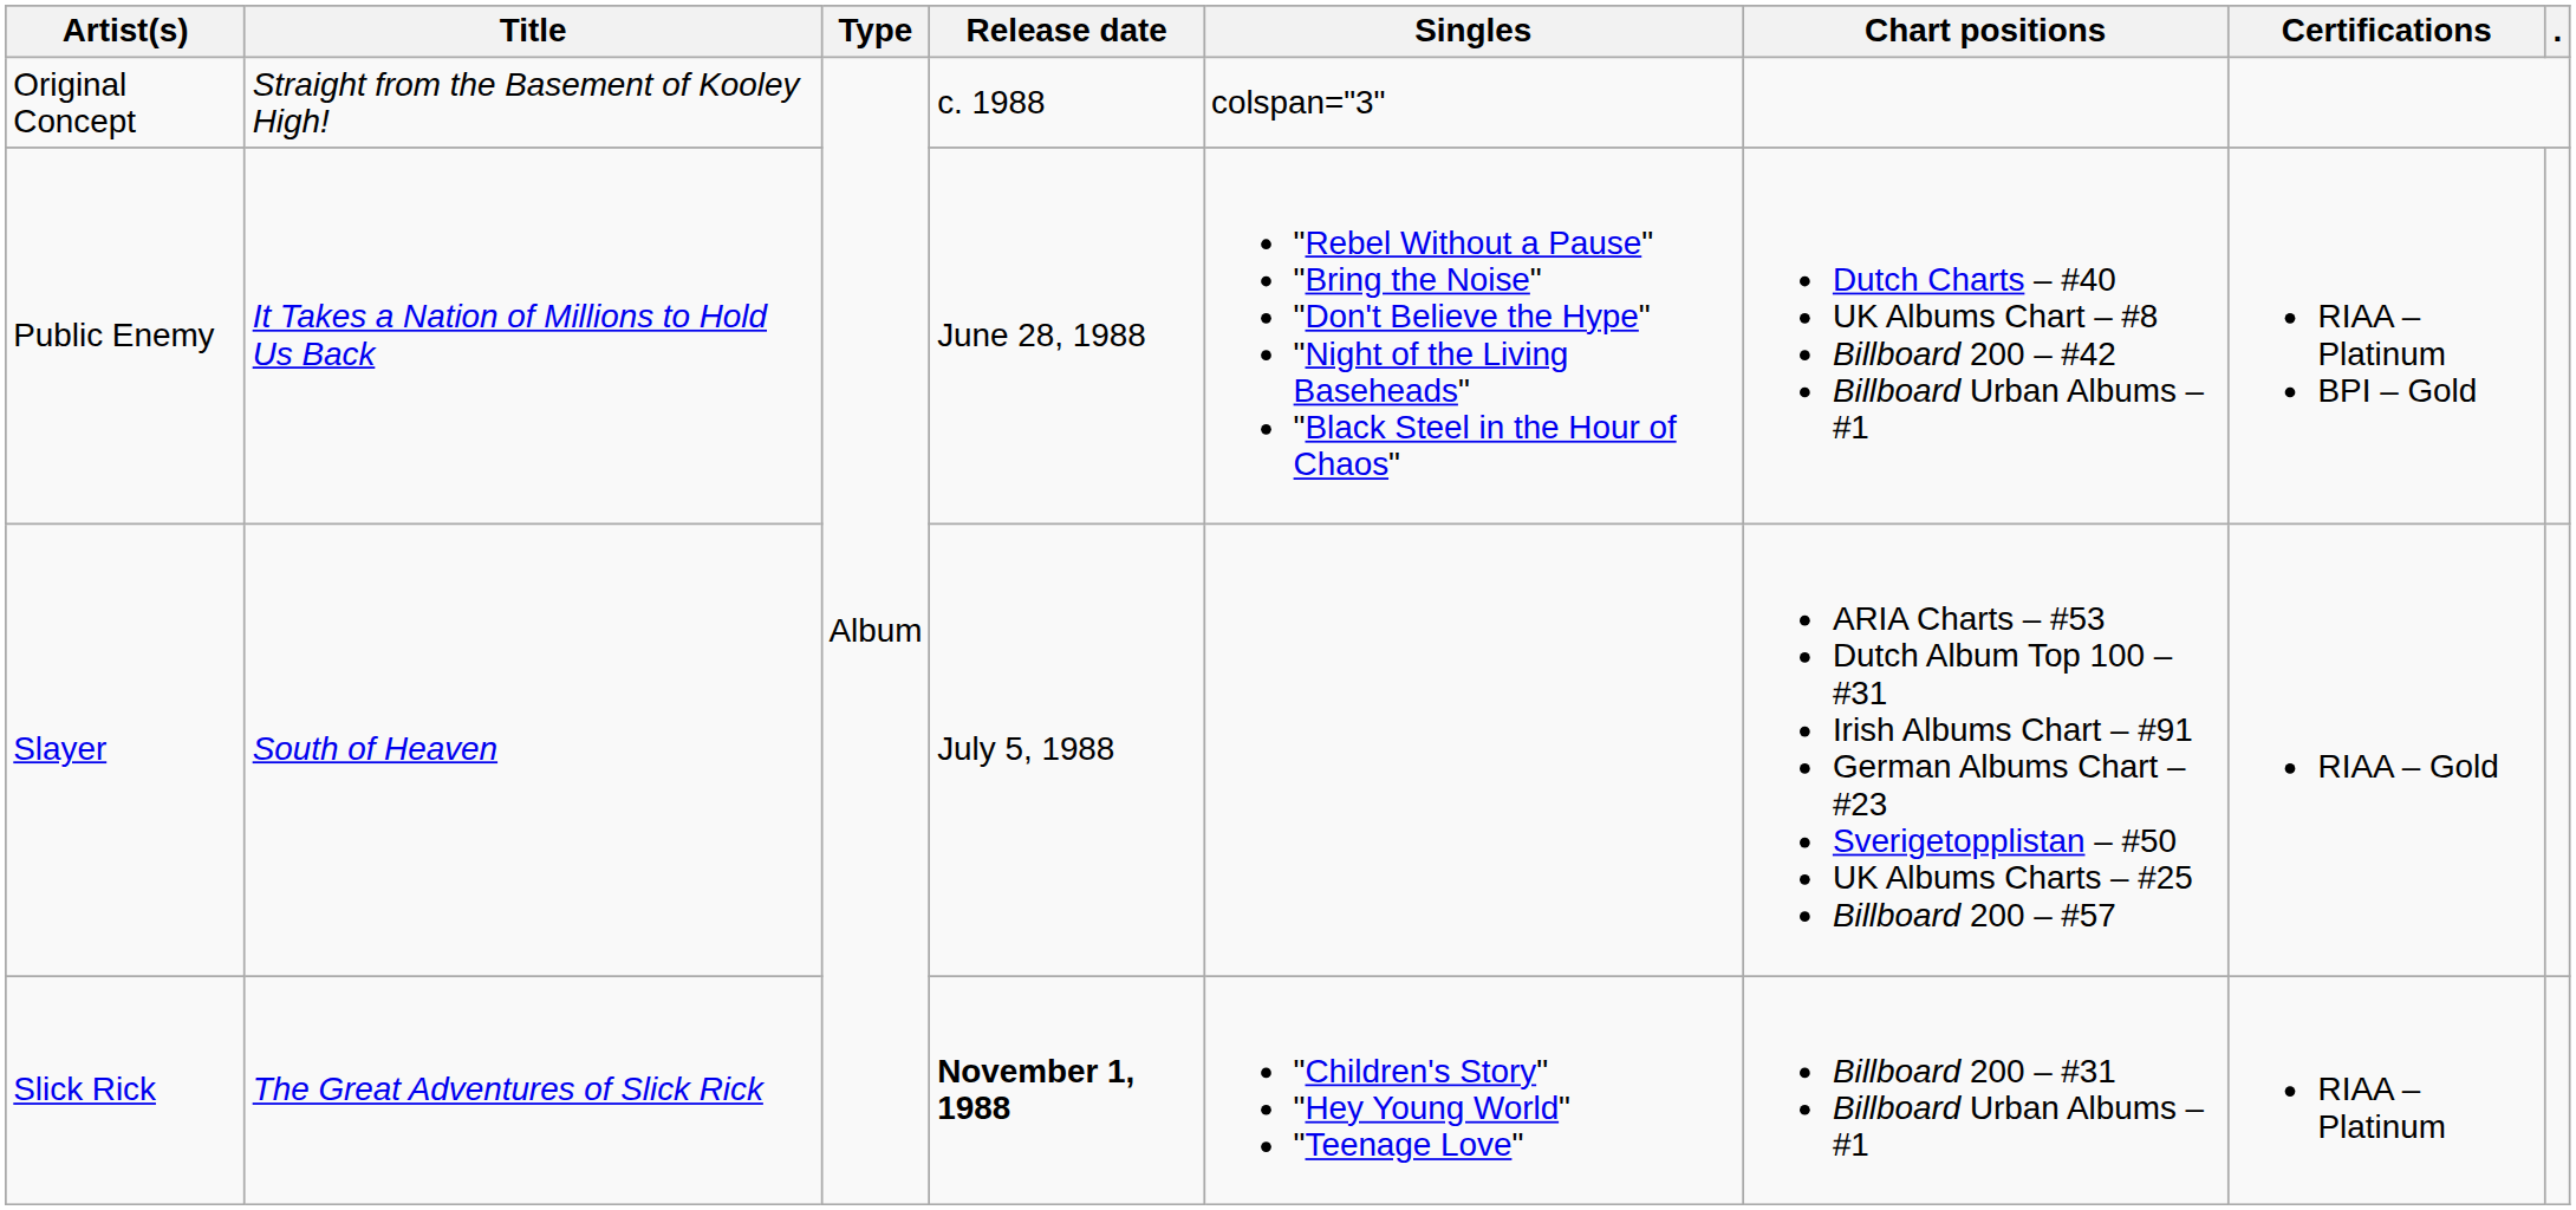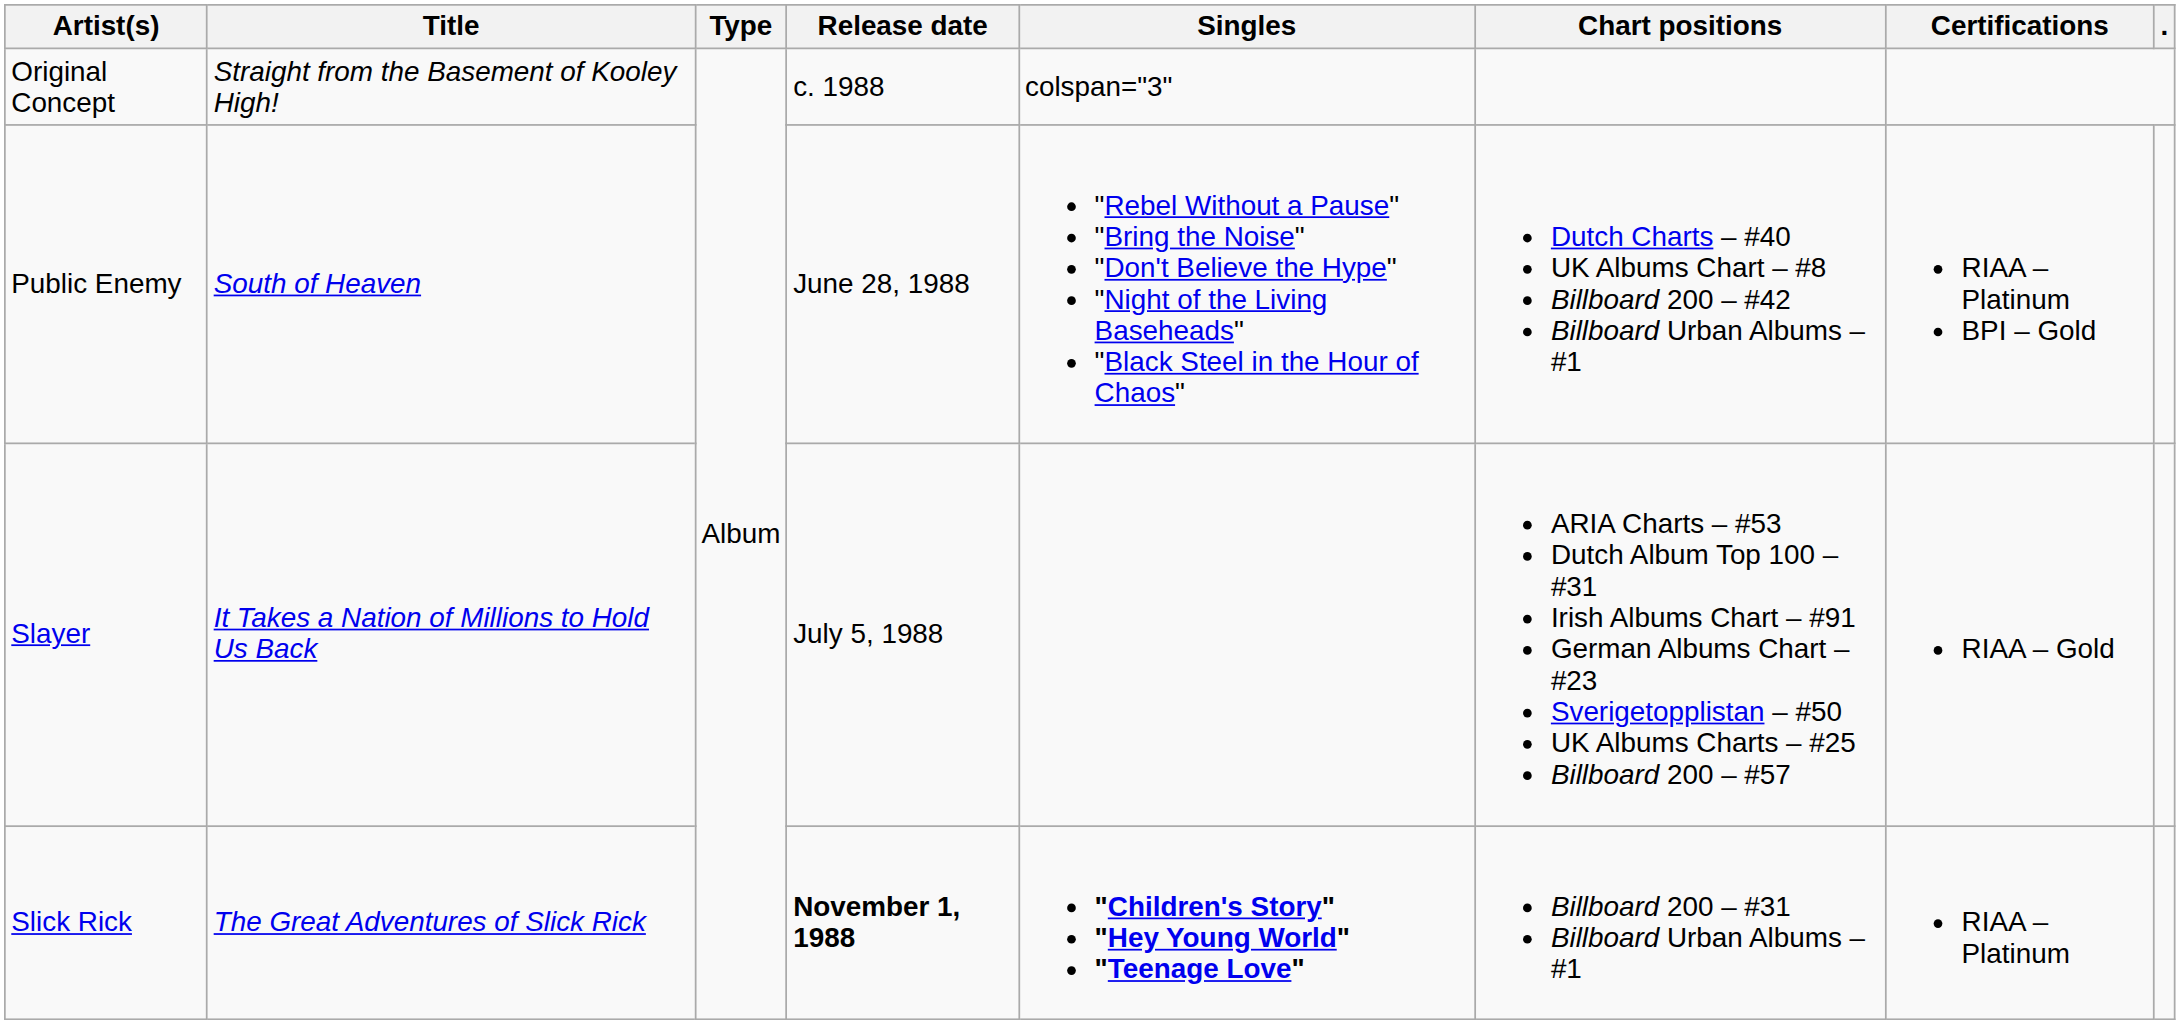Public Enemy | Title: It Takes a Nation of Millions to Hold Us Back -> South of Heaven
Slayer | Title: South of Heaven -> It Takes a Nation of Millions to Hold Us Back
Slick Rick | Singles: normal -> bold
